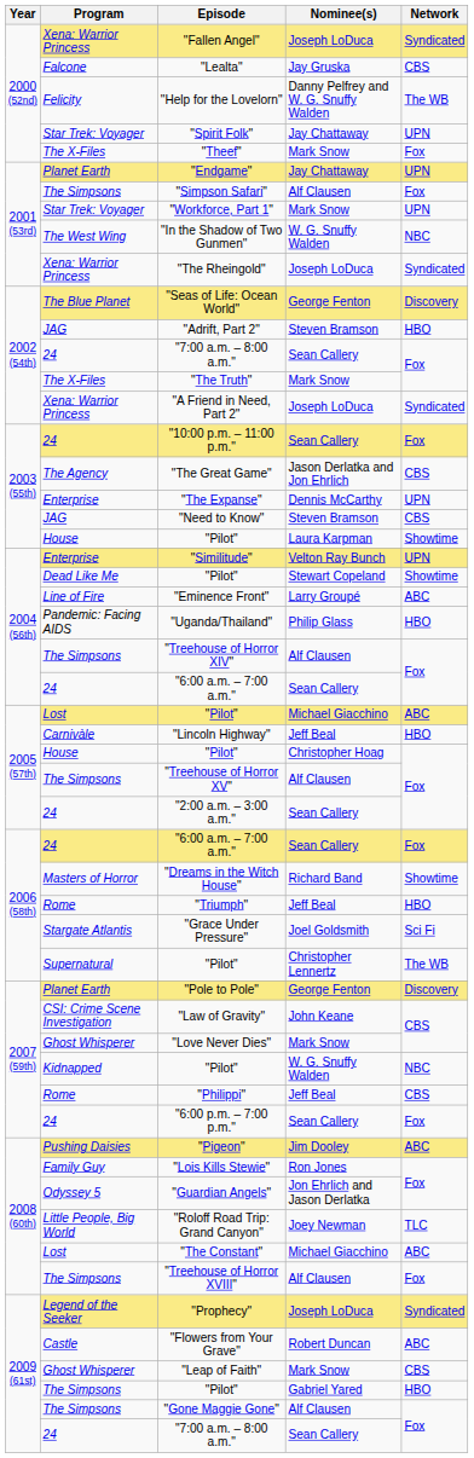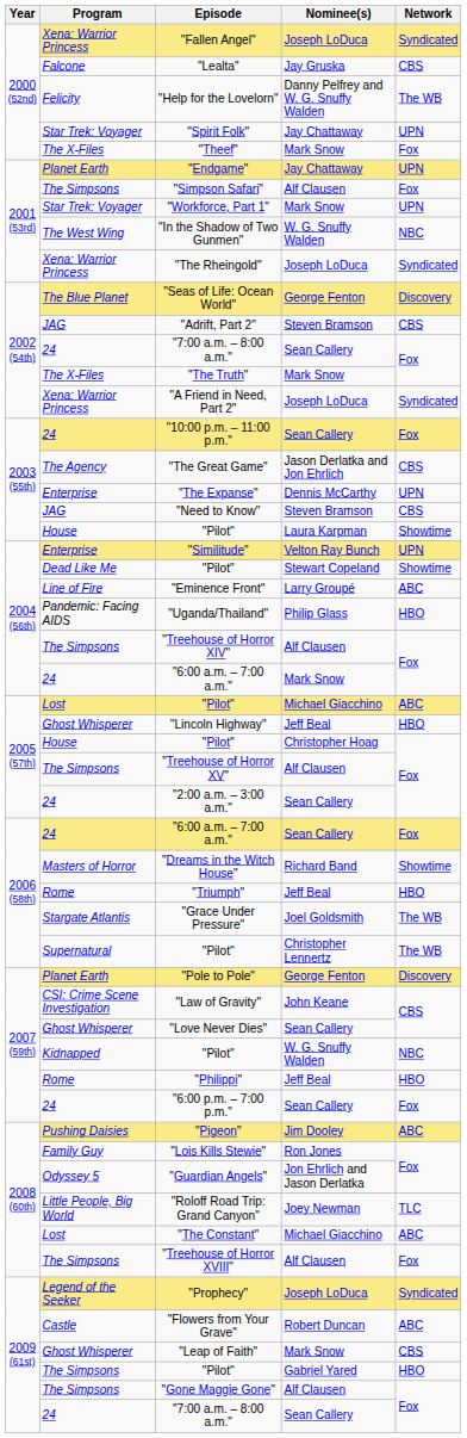"Adrift, Part 2" | Network: HBO -> CBS
2004 (56th) / "6:00 a.m. – 7:00 a.m." | Nominee(s): Sean Callery -> Mark Snow
"Lincoln Highway" | Program: Carnivàle -> Ghost Whisperer
"Grace Under Pressure" | Network: Sci Fi -> The WB
"Love Never Dies" | Nominee(s): Mark Snow -> Sean Callery
"Philippi" | Network: CBS -> HBO
